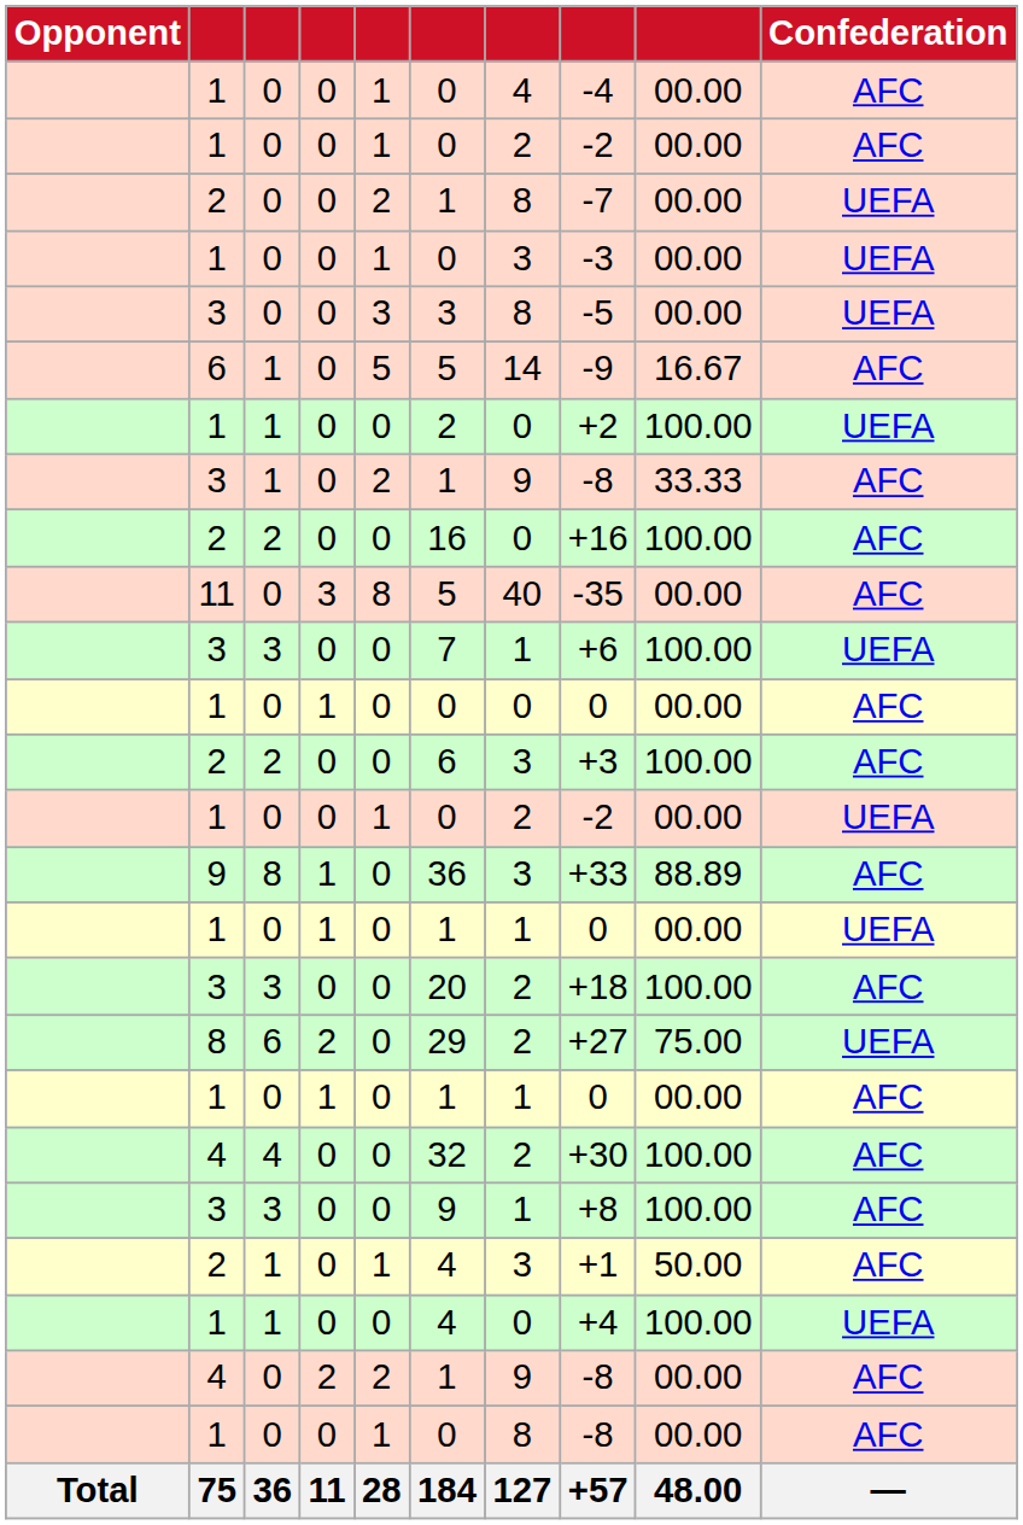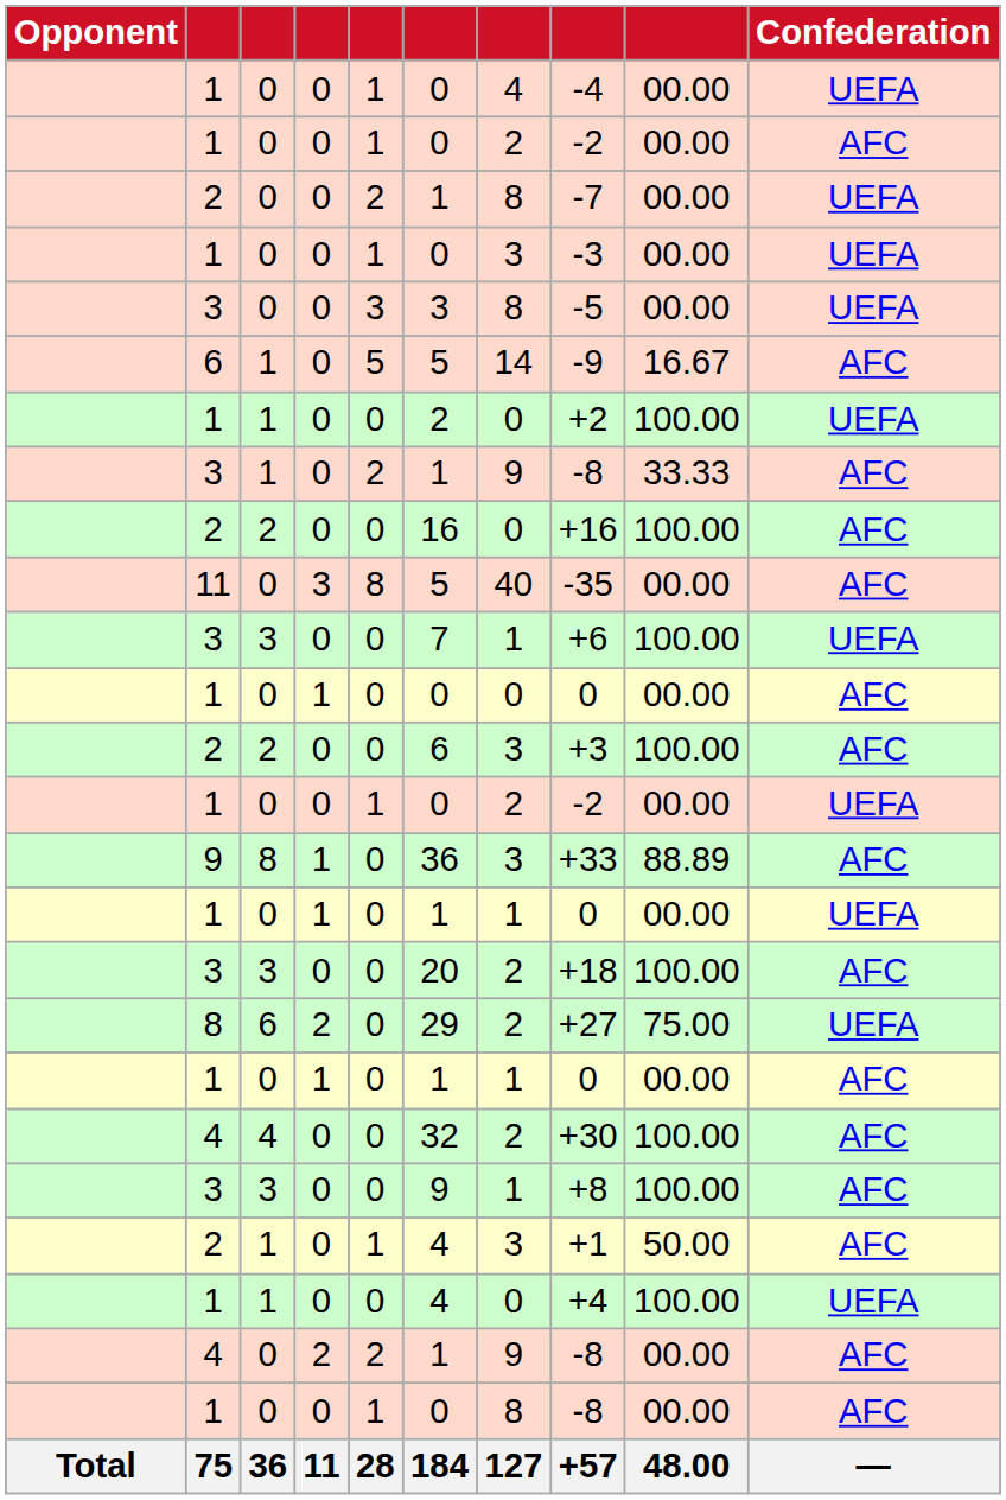row 2 | Confederation: AFC -> UEFA
